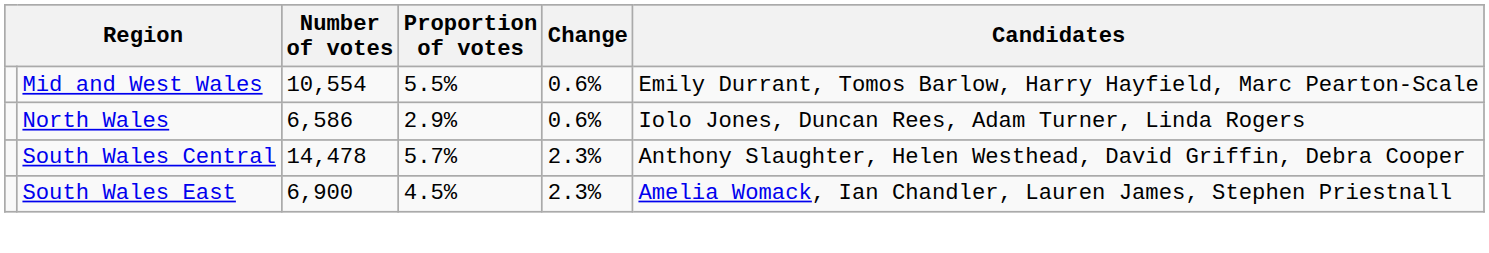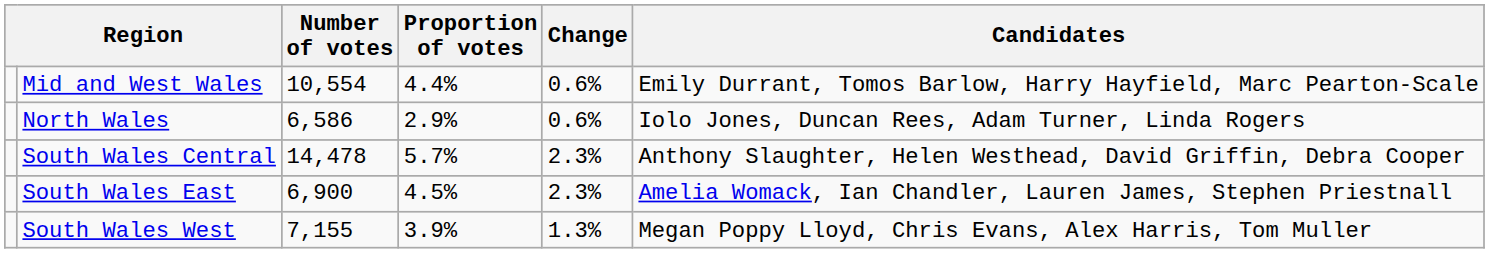Mid and West Wales | Proportion of votes: 5.5% -> 4.4%
+ row: South Wales West | 7,155 | 3.9% | 1.3% | Megan Poppy Lloyd, Chris Evans, Alex Harris, Tom Muller
